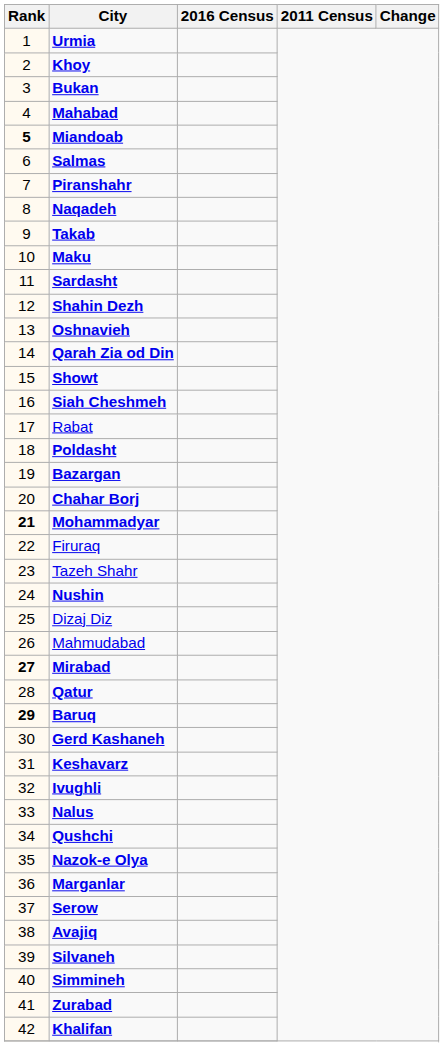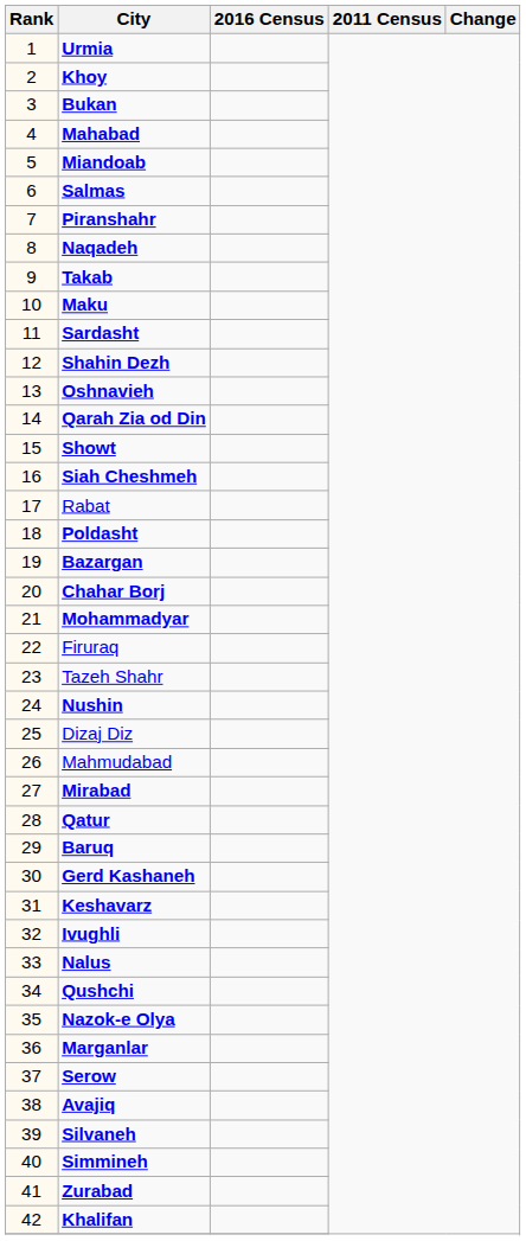Miandoab | Rank: bold -> normal
Mohammadyar | Rank: bold -> normal
Mirabad | Rank: bold -> normal
Baruq | Rank: bold -> normal
